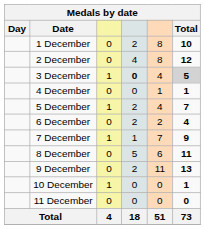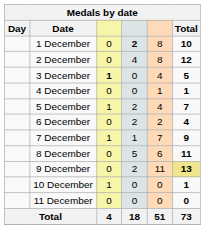1 December | column 4: normal -> bold
3 December | column 3: normal -> bold
3 December | column 4: bold -> normal
3 December | Total: lightgrey background -> no background
9 December | Total: no background -> khaki background
